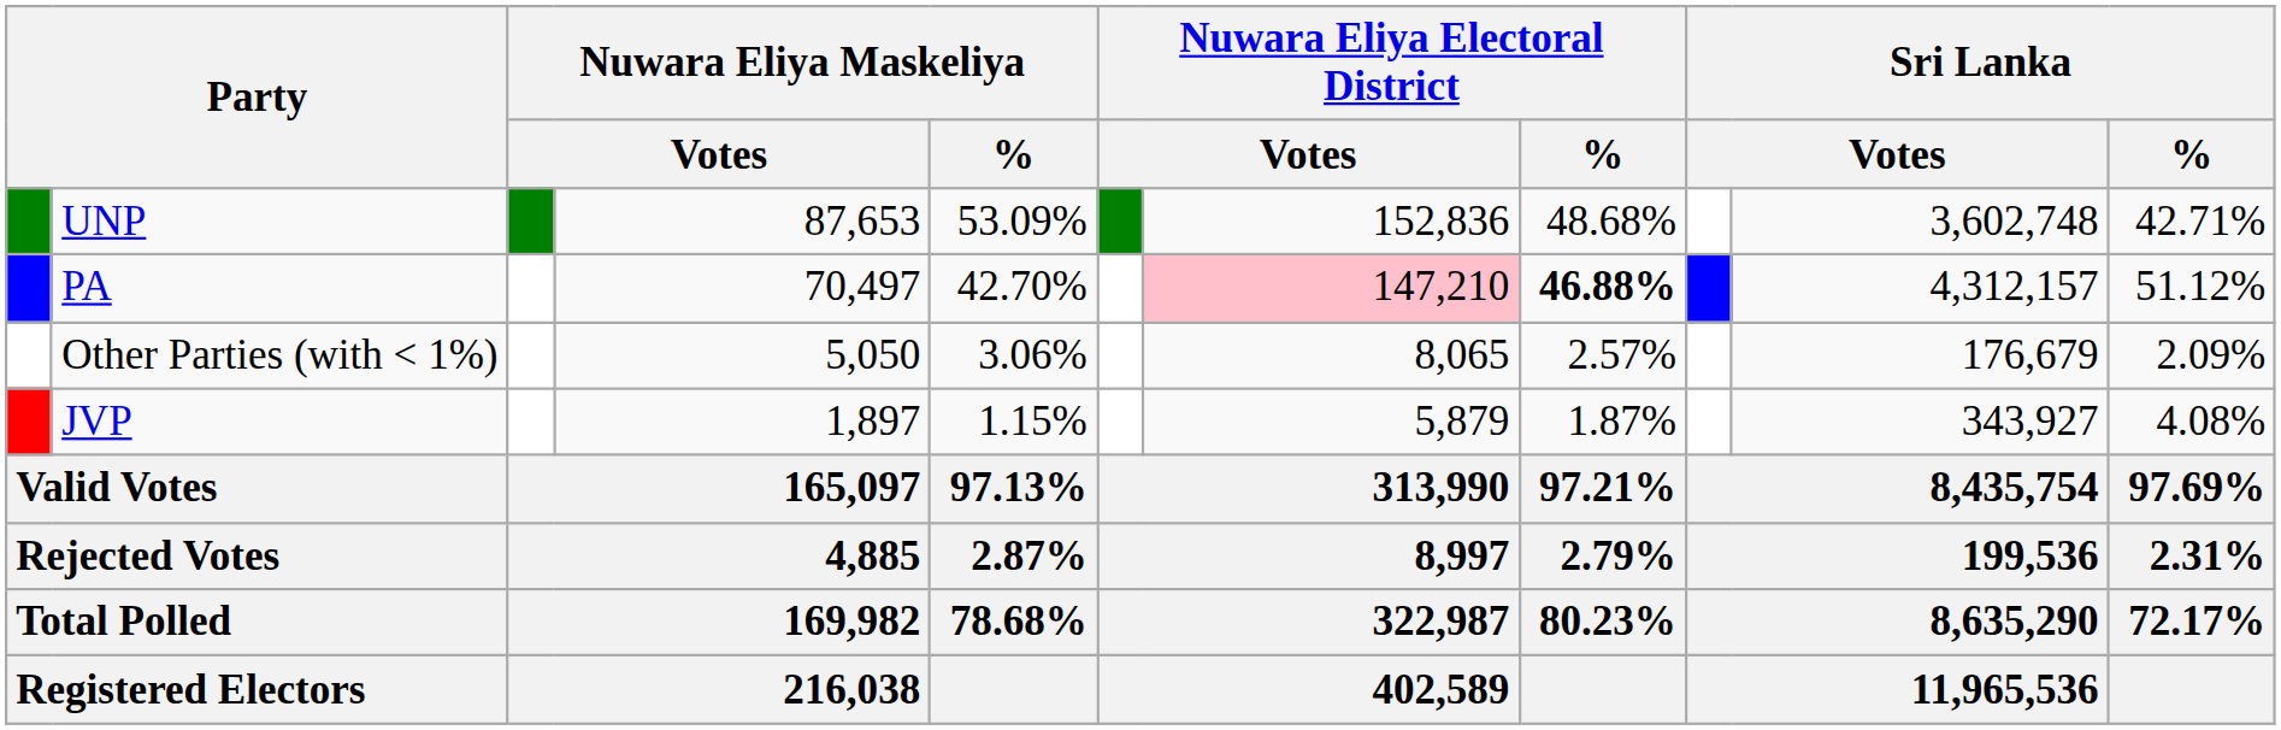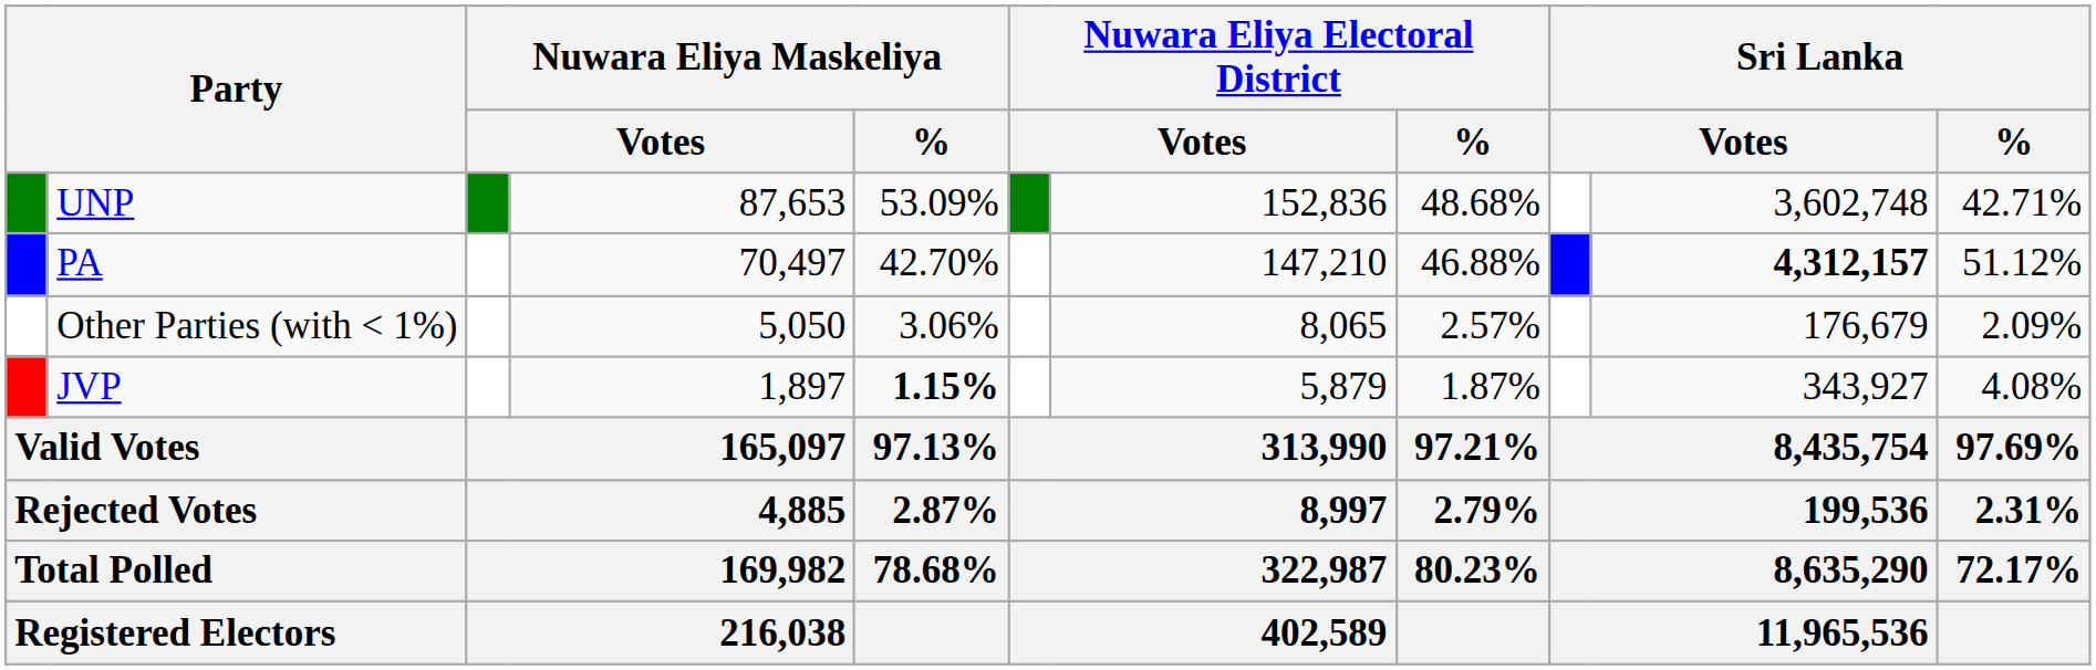PA | column 7: pink background -> no background
PA | Nuwara Eliya Electoral District / %: bold -> normal
PA | column 10: normal -> bold
JVP | Nuwara Eliya Maskeliya / %: normal -> bold
